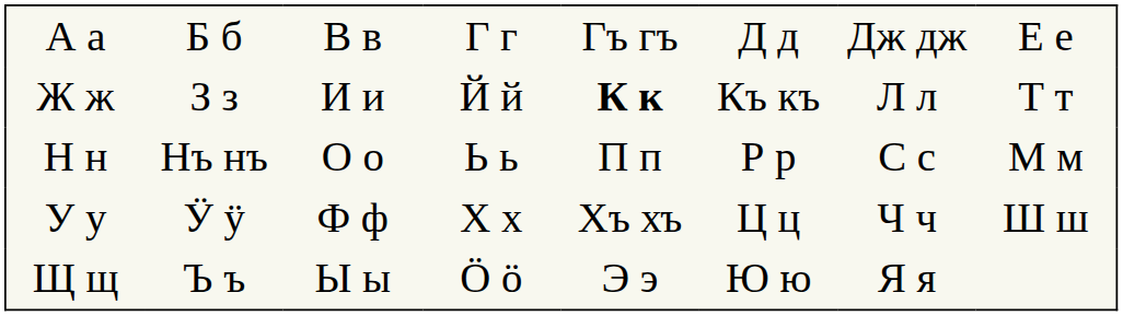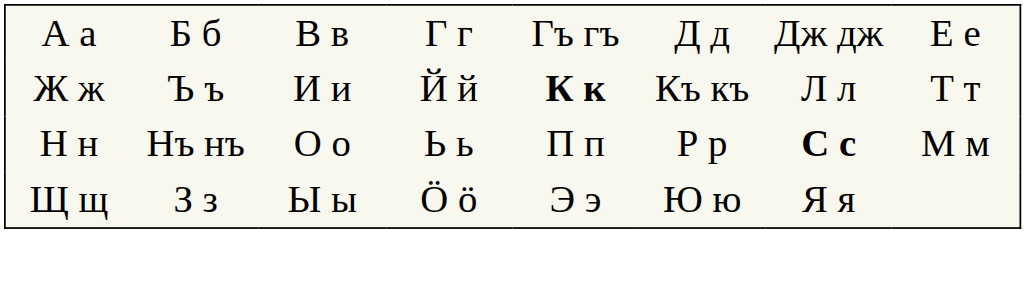Ж ж | column 2: З з -> Ъ ъ
Н н | column 7: normal -> bold
- row: У у | Ӱ ӱ | Ф ф | Х х | Хъ хъ | Ц ц | Ч ч | Ш ш
Щ щ | column 2: Ъ ъ -> З з
